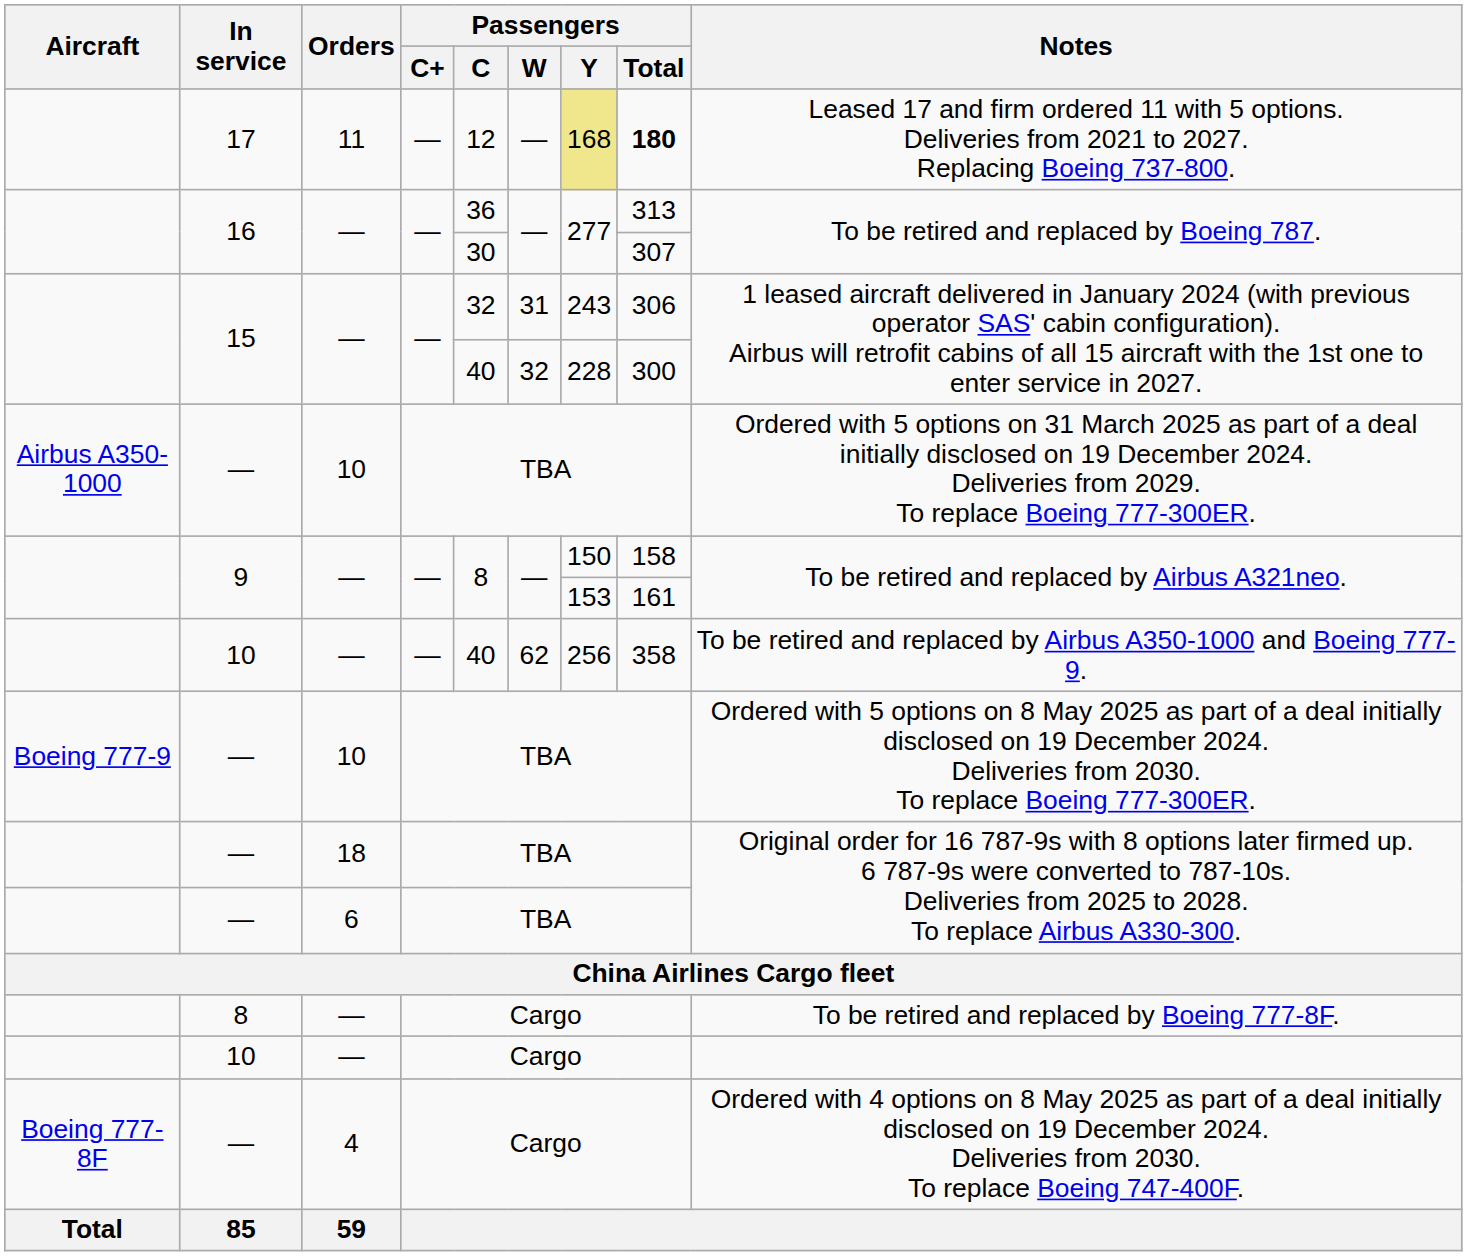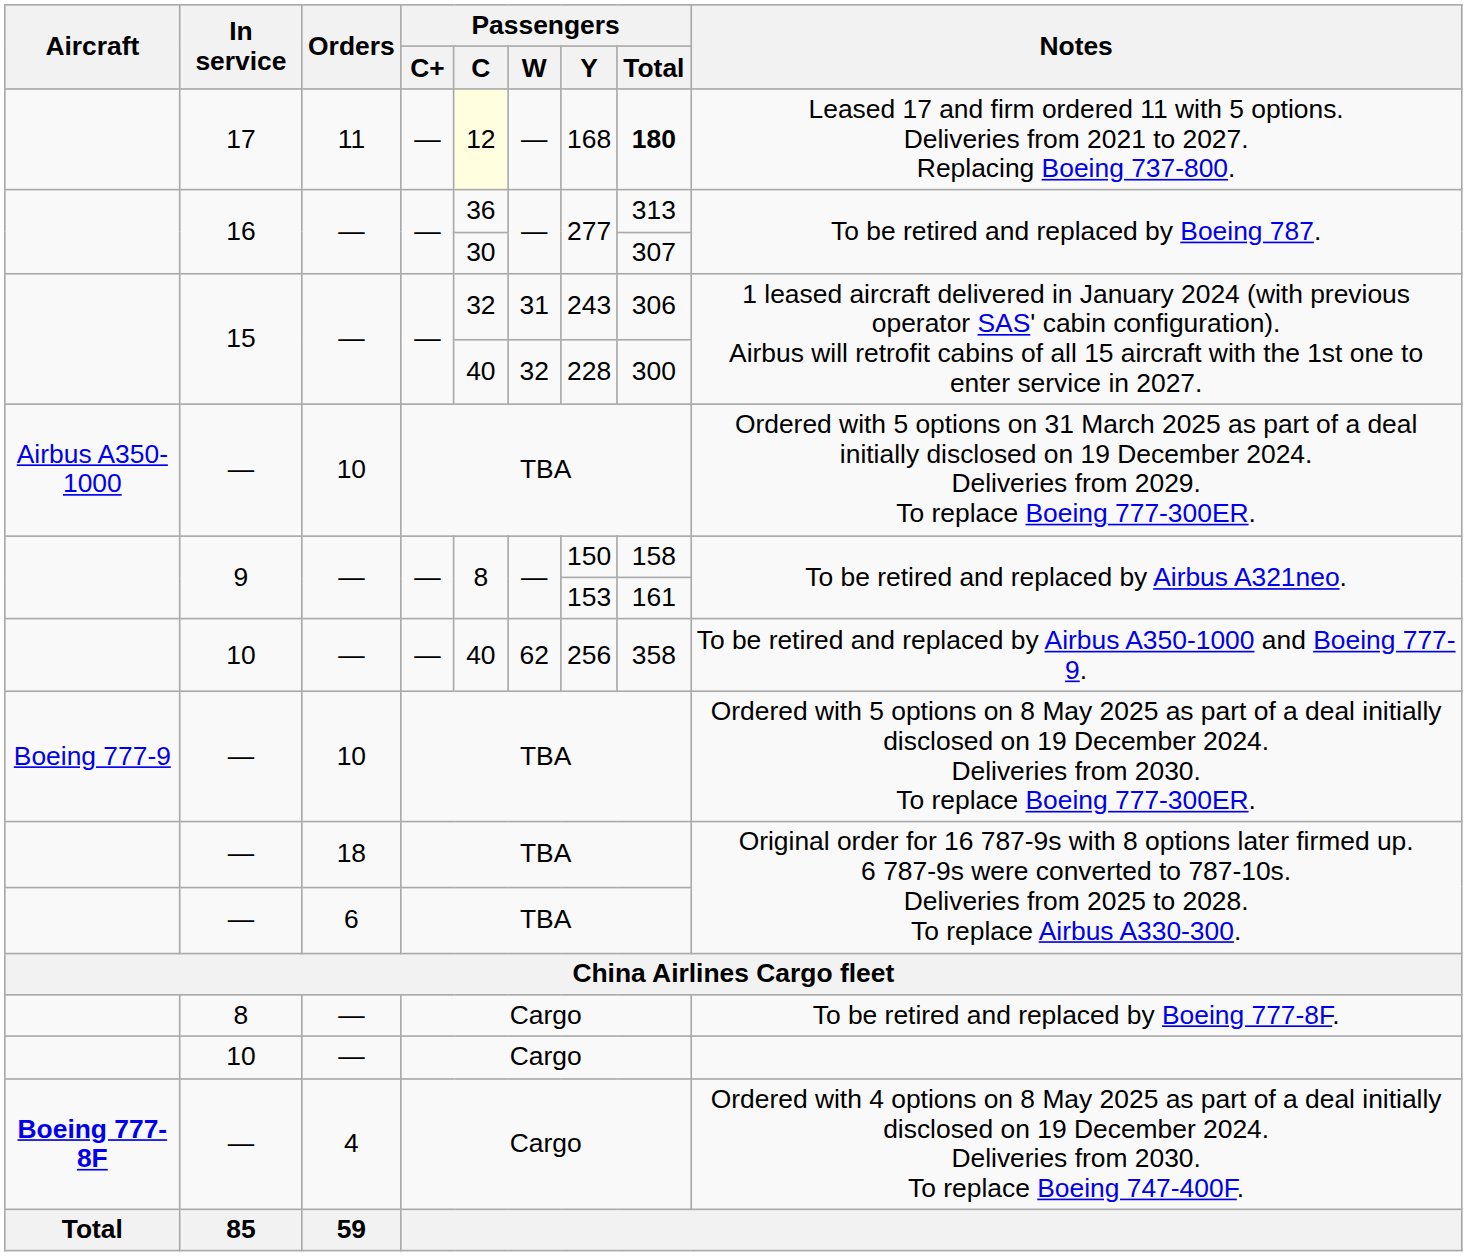17 | Passengers / C: no background -> lightyellow background
17 | Passengers / Y: khaki background -> no background
— / 4 | Aircraft: normal -> bold
